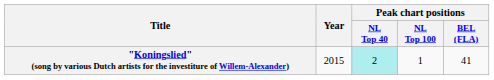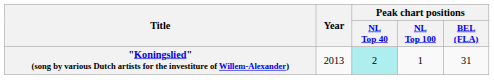row 3 | Year: 2015 -> 2013
row 3 | Peak chart positions / BEL (FLA): 41 -> 31
